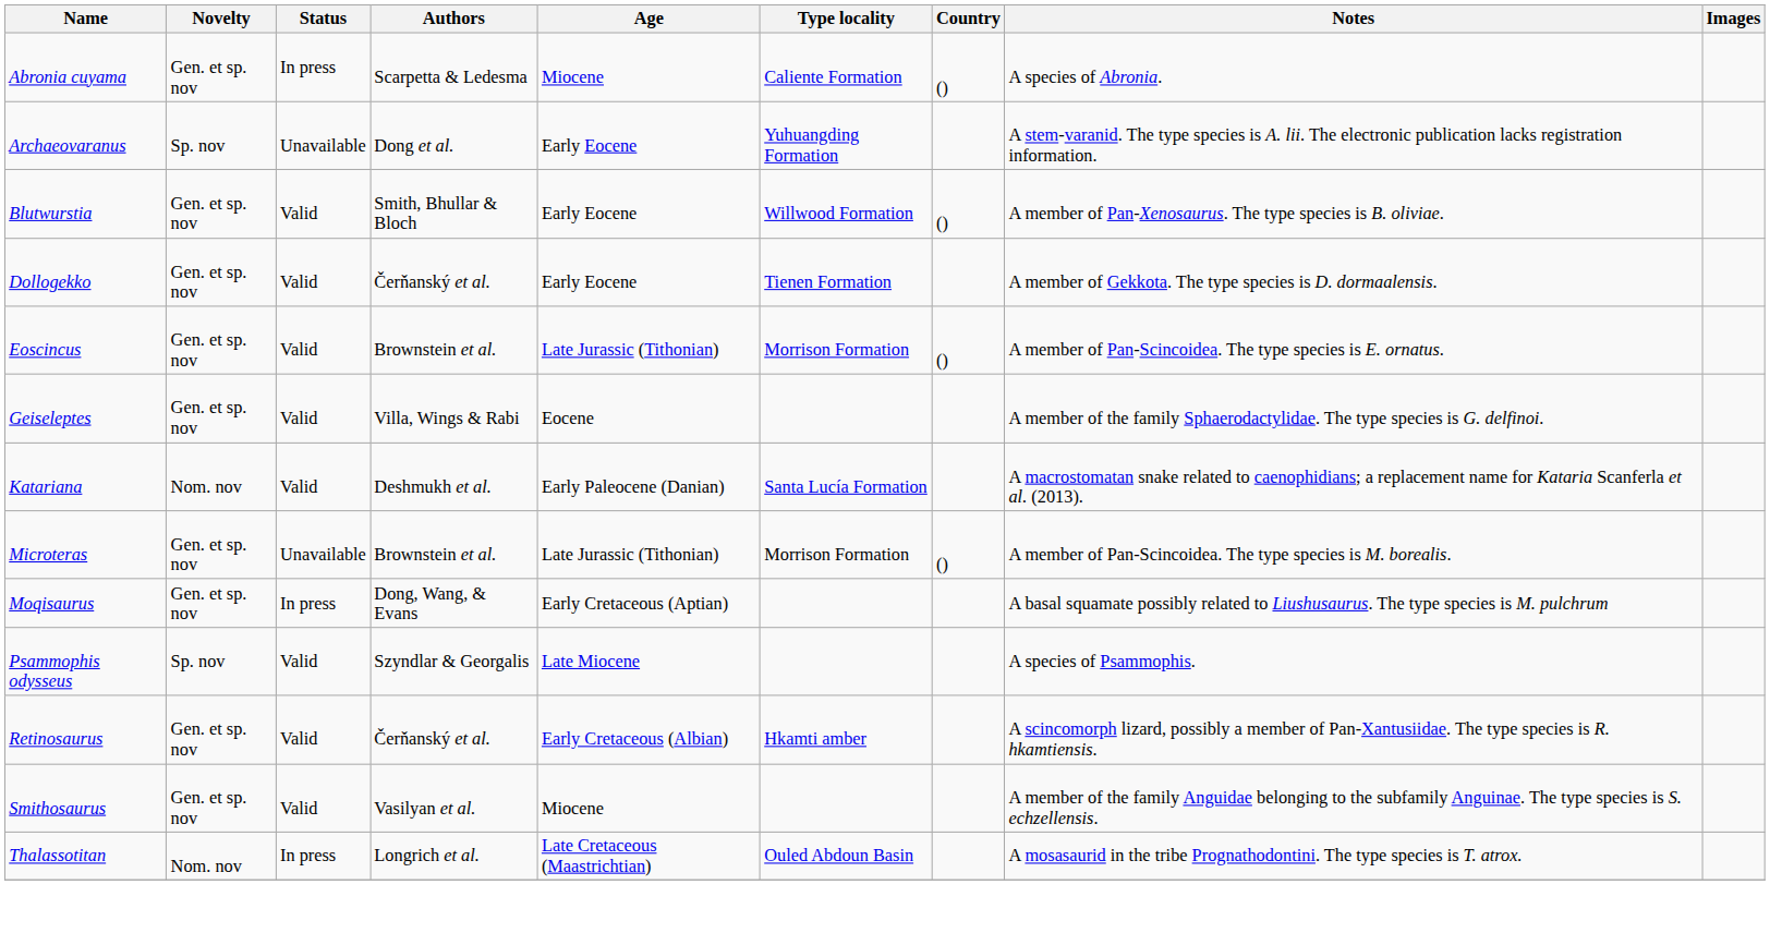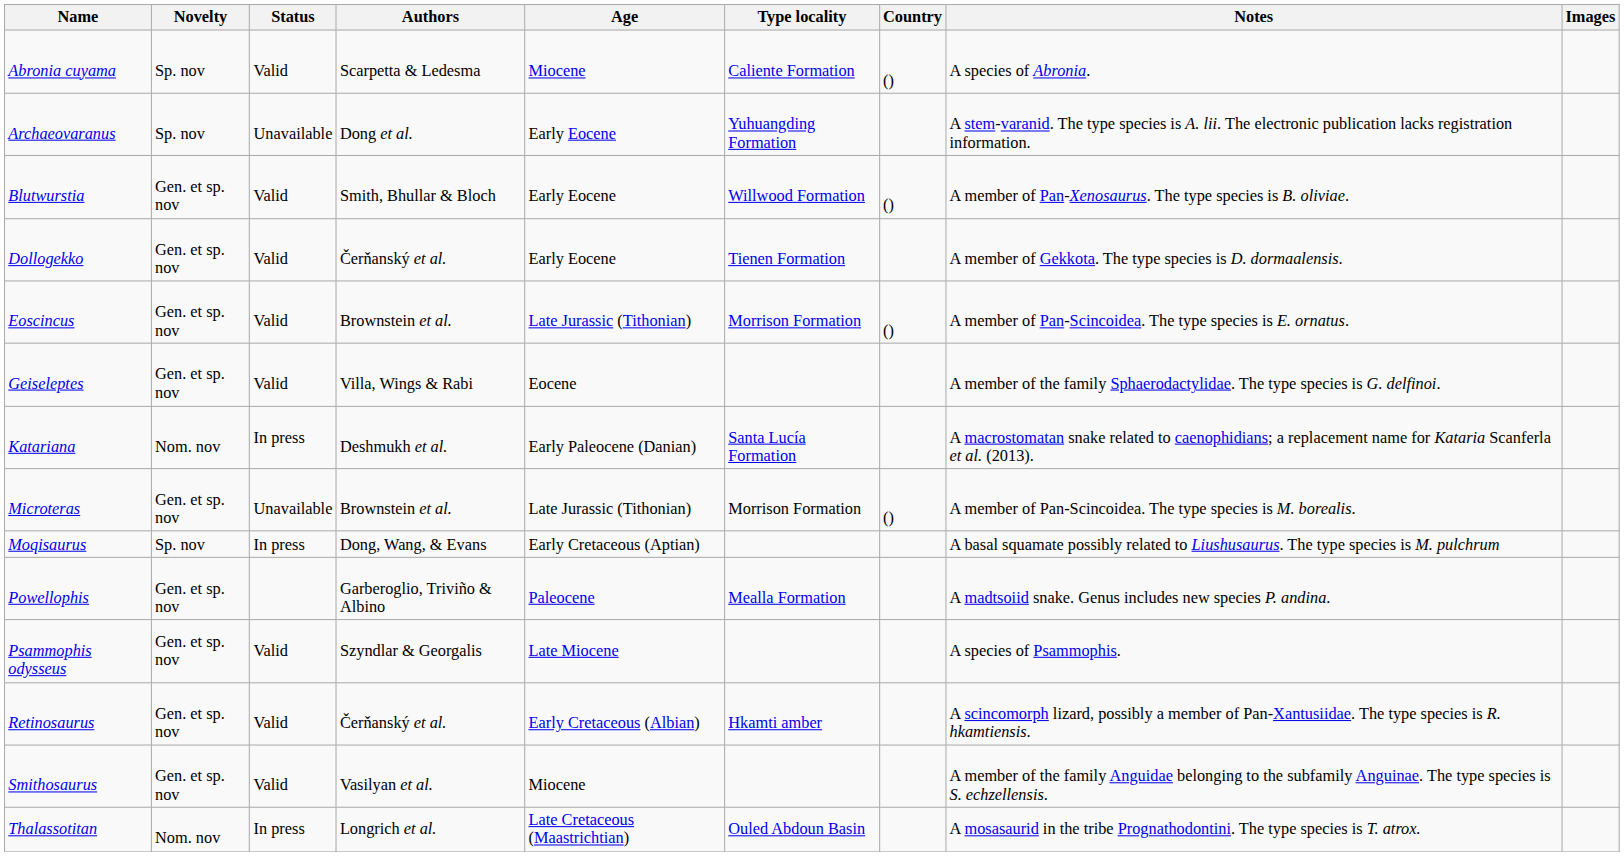Abronia cuyama | Novelty: Gen. et sp. nov -> Sp. nov
Abronia cuyama | Status: In press -> Valid
Katariana | Status: Valid -> In press
Moqisaurus | Novelty: Gen. et sp. nov -> Sp. nov
+ row: Powellophis | Gen. et sp. nov | Garberoglio, Triviño & Albino | Paleocene | Mealla Formation | A madtsoiid snake. Genus includes new species P. andina.
Psammophis odysseus | Novelty: Sp. nov -> Gen. et sp. nov
